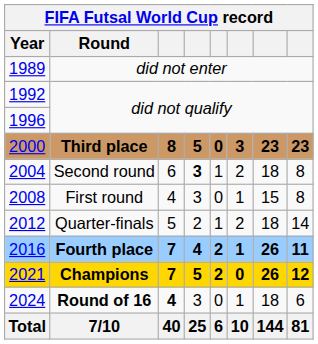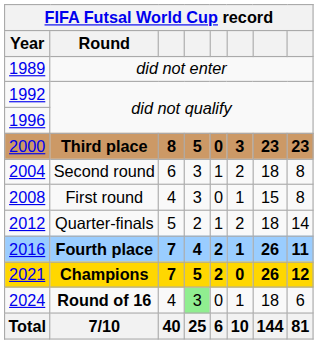Second round | column 4: bold -> normal
Round of 16 | column 3: bold -> normal
Round of 16 | column 4: no background -> lightgreen background
